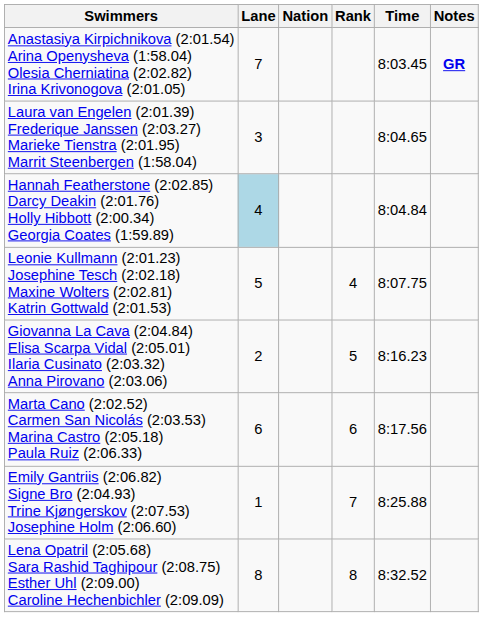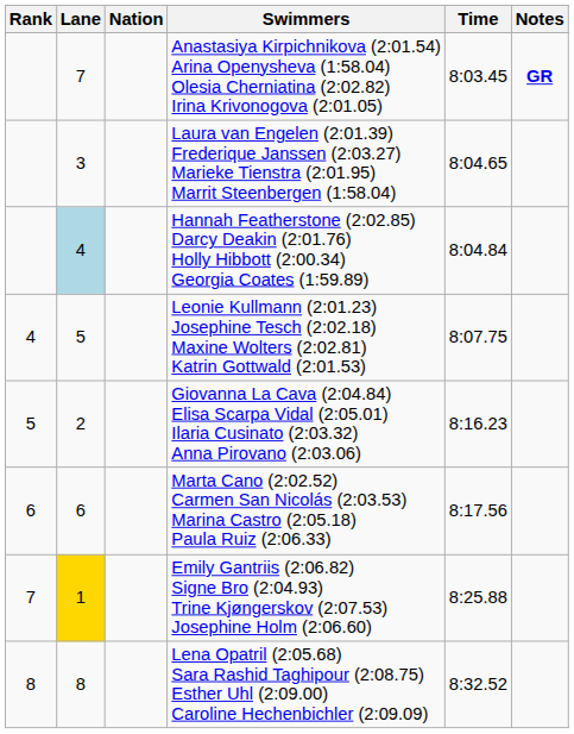columns swapped: Rank <-> Swimmers
row 8 | Lane: no background -> gold background
